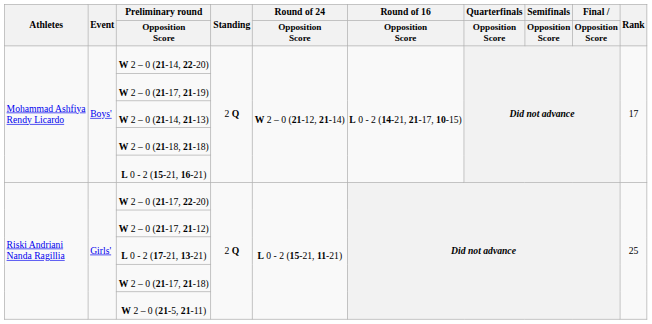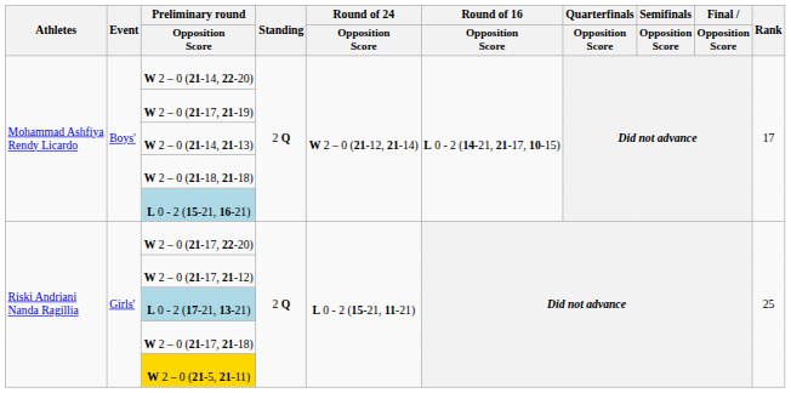L 0 - 2 (15-21, 16-21) | Preliminary round / Opposition Score: no background -> lightblue background
L 0 - 2 (17-21, 13-21) | Preliminary round / Opposition Score: no background -> lightblue background
W 2 – 0 (21-5, 21-11) | Preliminary round / Opposition Score: no background -> gold background
